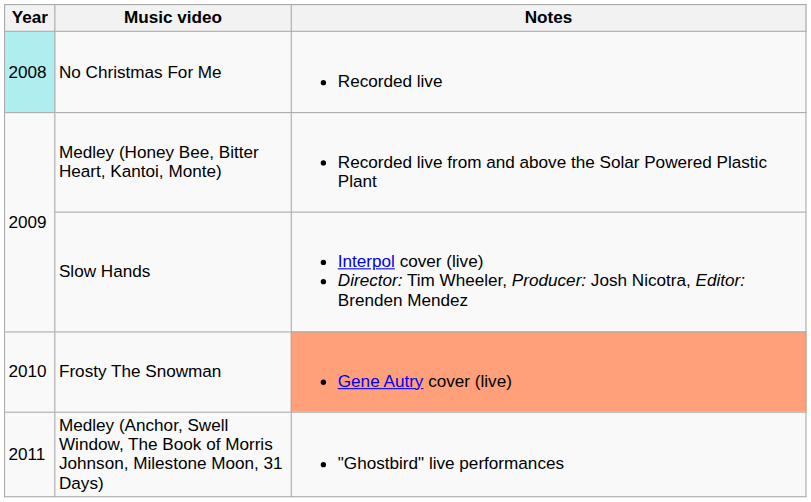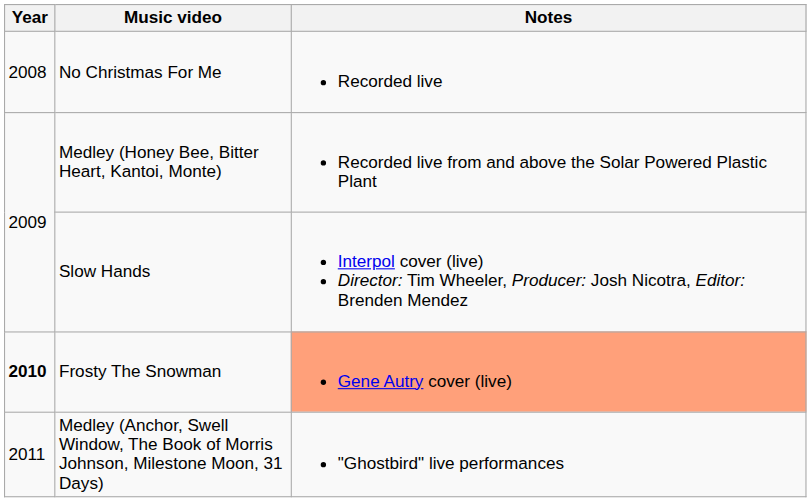No Christmas For Me | Year: paleturquoise background -> no background
Frosty The Snowman | Year: normal -> bold
